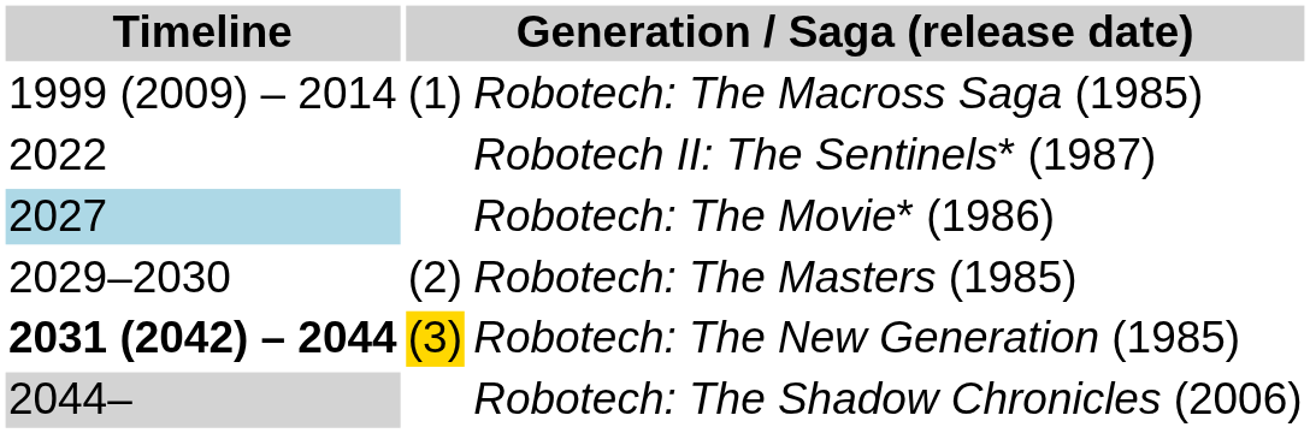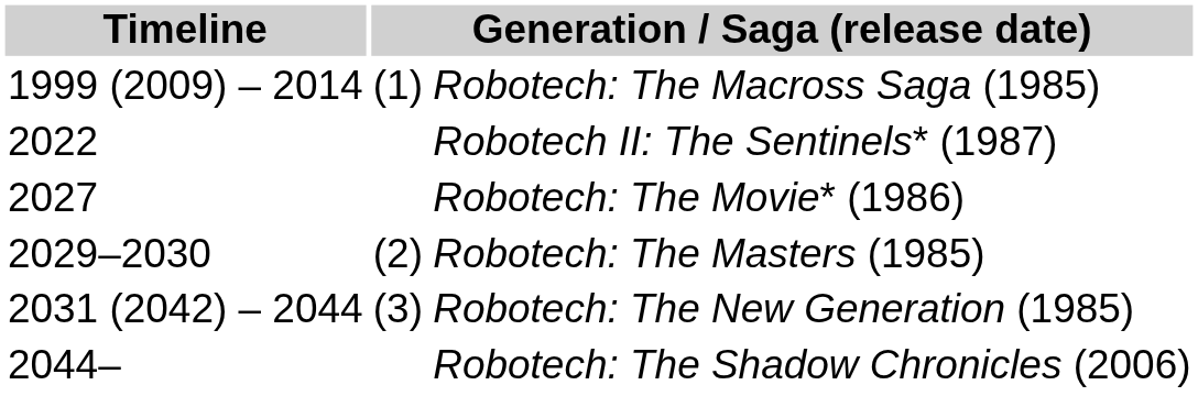Robotech: The Movie* (1986) | Timeline: lightblue background -> no background
Robotech: The New Generation (1985) | Timeline: bold -> normal
Robotech: The New Generation (1985) | column 2: gold background -> no background
Robotech: The Shadow Chronicles (2006) | Timeline: lightgrey background -> no background
